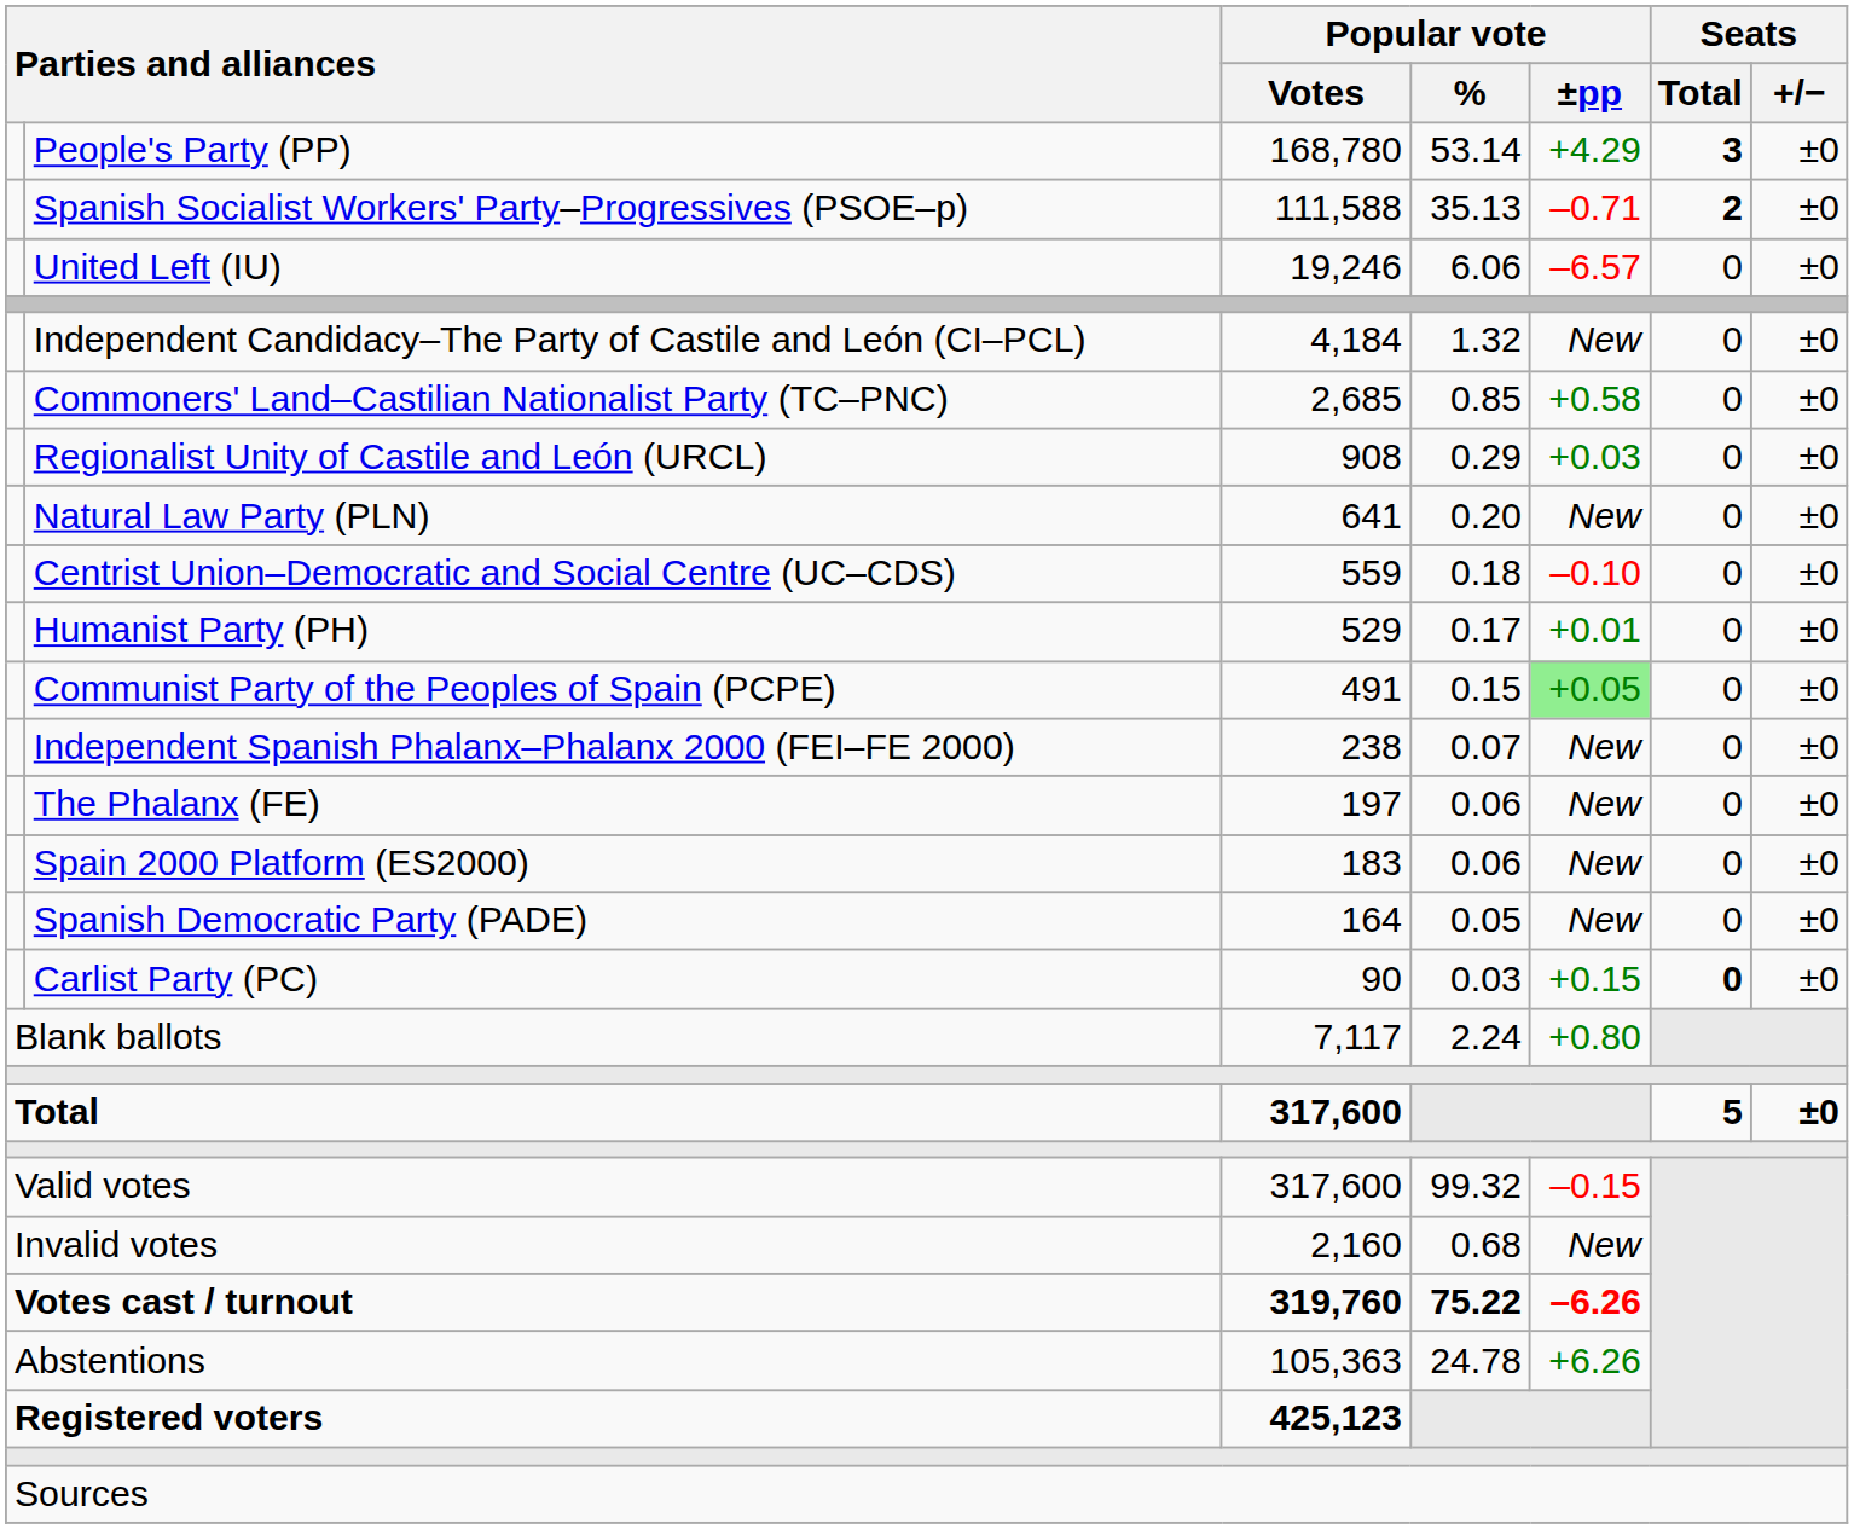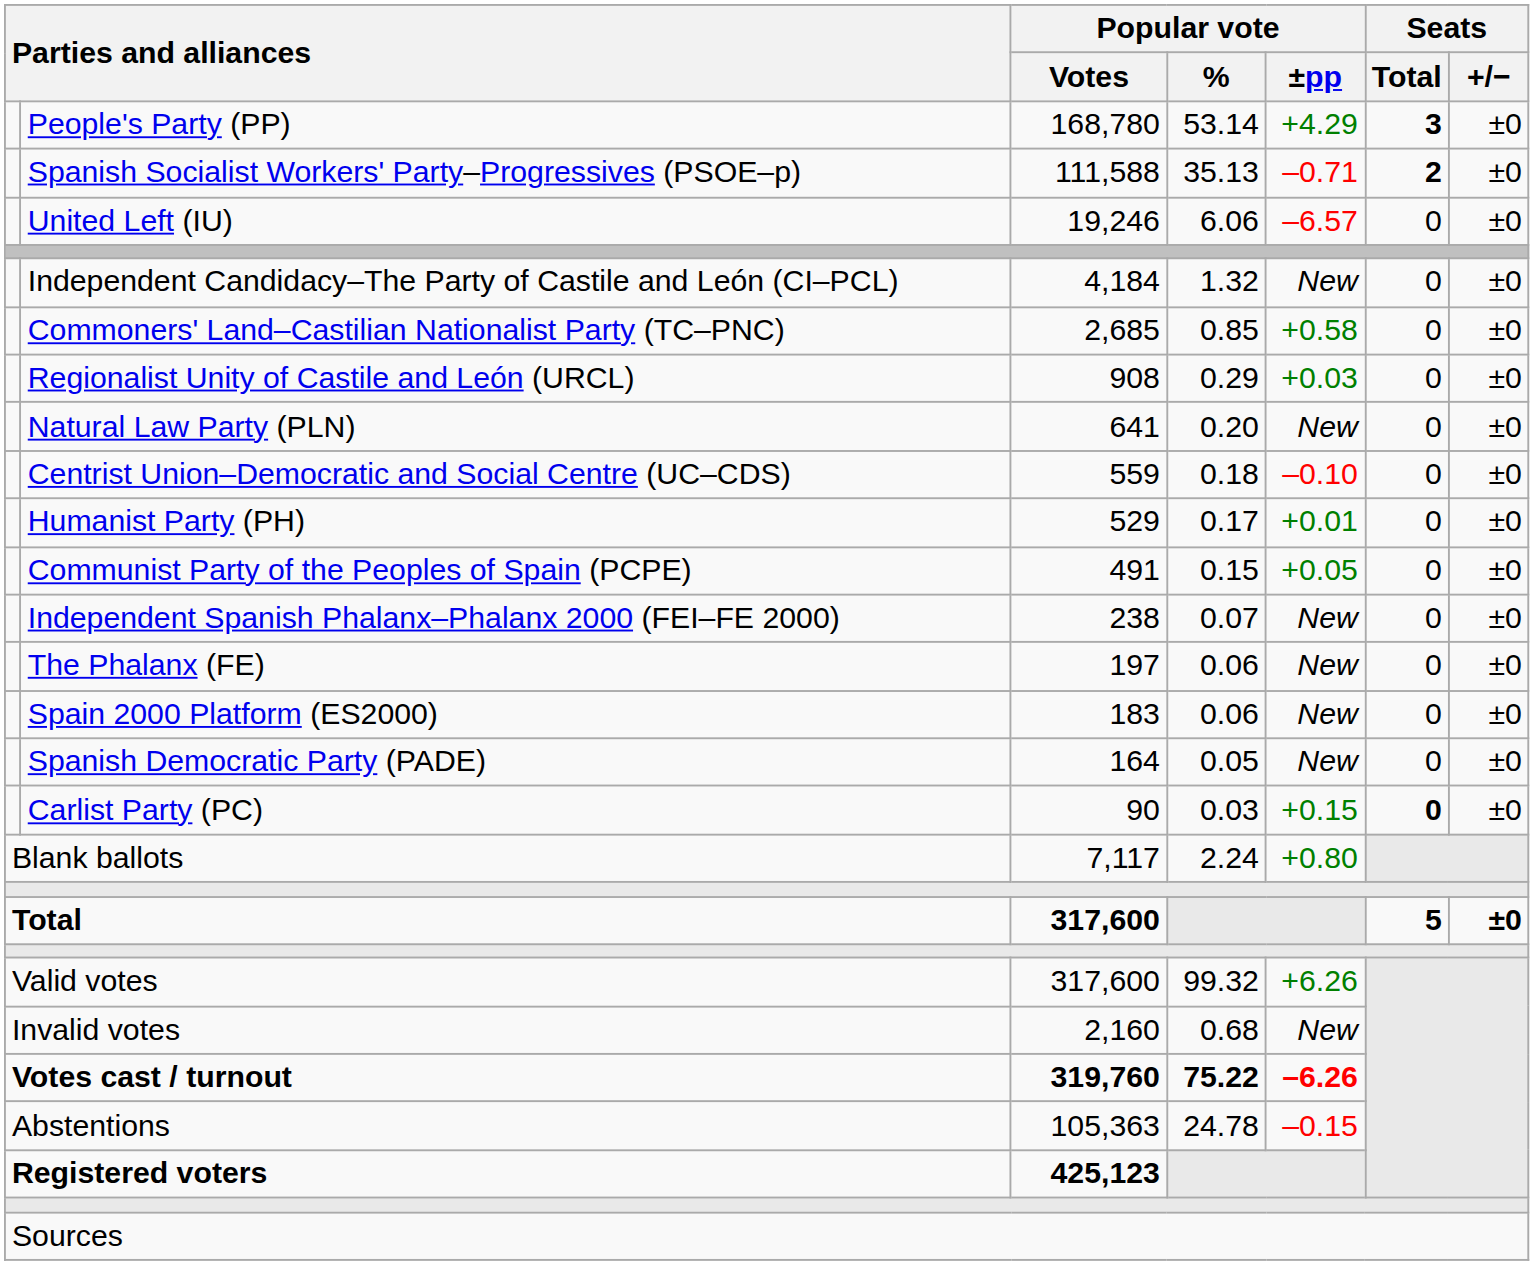Communist Party of the Peoples of Spain (PCPE) | Popular vote / ±pp: lightgreen background -> no background
Valid votes | Popular vote / ±pp: –0.15 -> +6.26
Abstentions | Popular vote / ±pp: +6.26 -> –0.15
